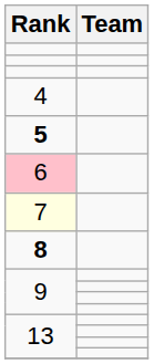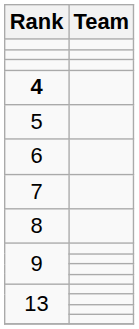row 5 | Rank: normal -> bold
row 6 | Rank: bold -> normal
row 7 | Rank: pink background -> no background
row 8 | Rank: lightyellow background -> no background
row 9 | Rank: bold -> normal
